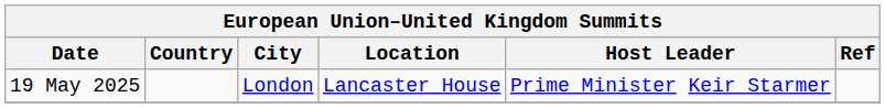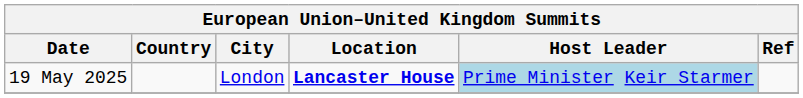19 May 2025 | Location: normal -> bold
19 May 2025 | Host Leader: no background -> lightblue background
